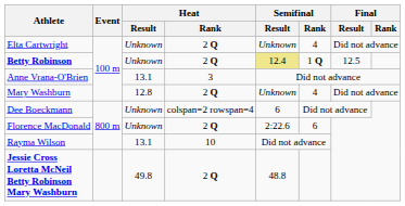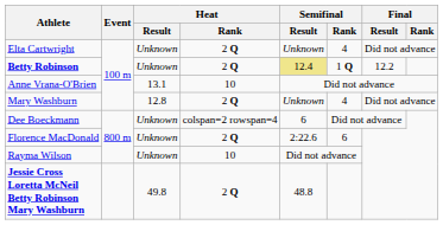Betty Robinson | Final / Result: 12.5 -> 12.2
Anne Vrana-O'Brien | Heat / Rank: 3 -> 10
Rayma Wilson | Heat / Result: 13.1 -> Unknown
